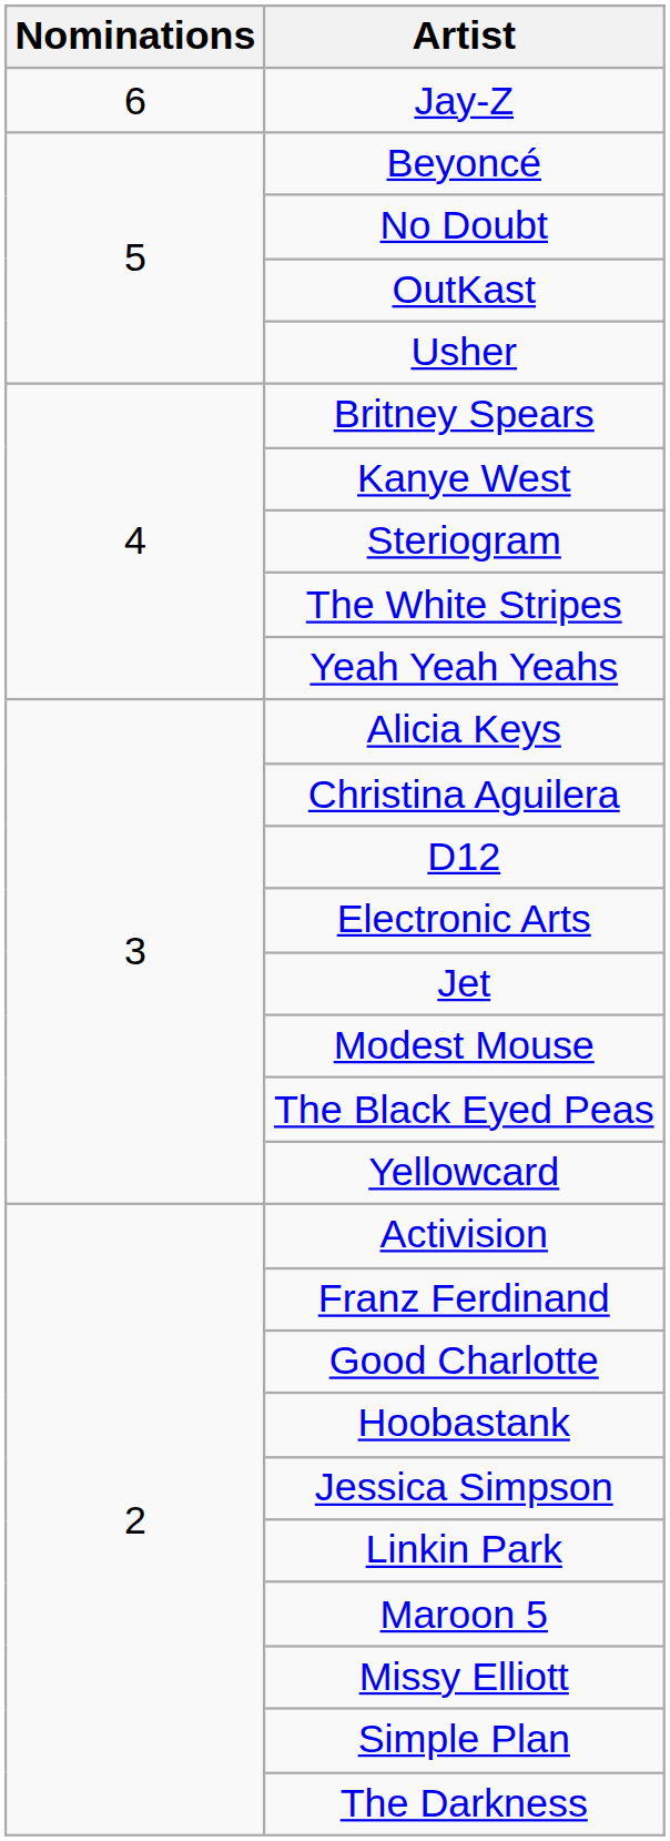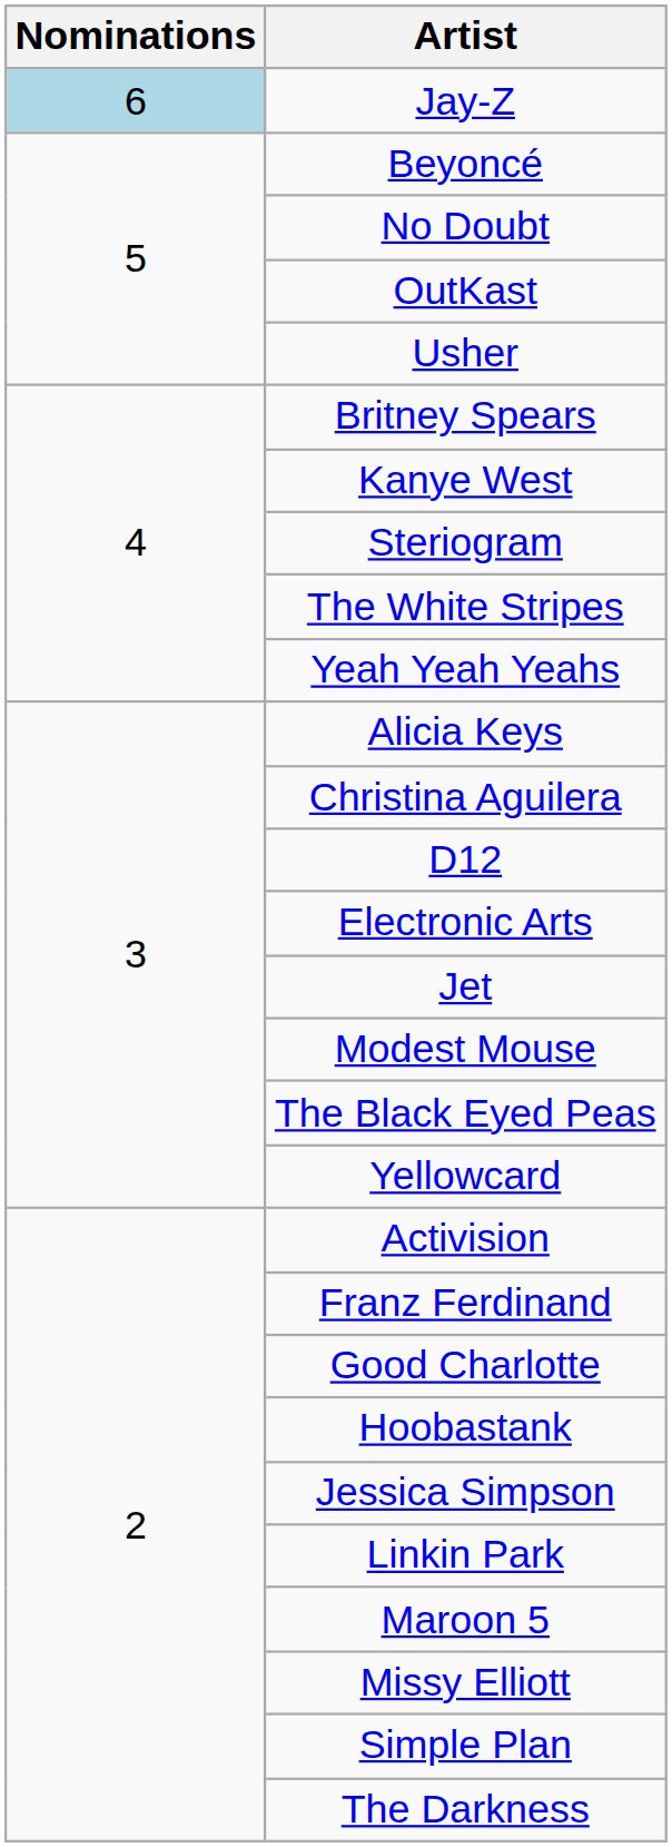Jay-Z | Nominations: no background -> lightblue background
